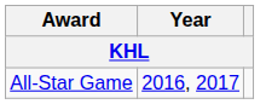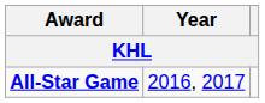row 3 | Award: normal -> bold
